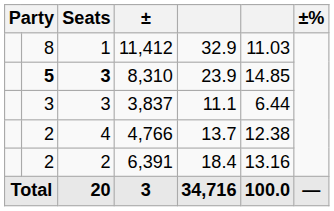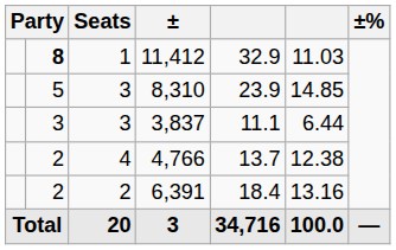11,412 | column 2: normal -> bold
8,310 | column 2: bold -> normal
8,310 | Seats: bold -> normal
